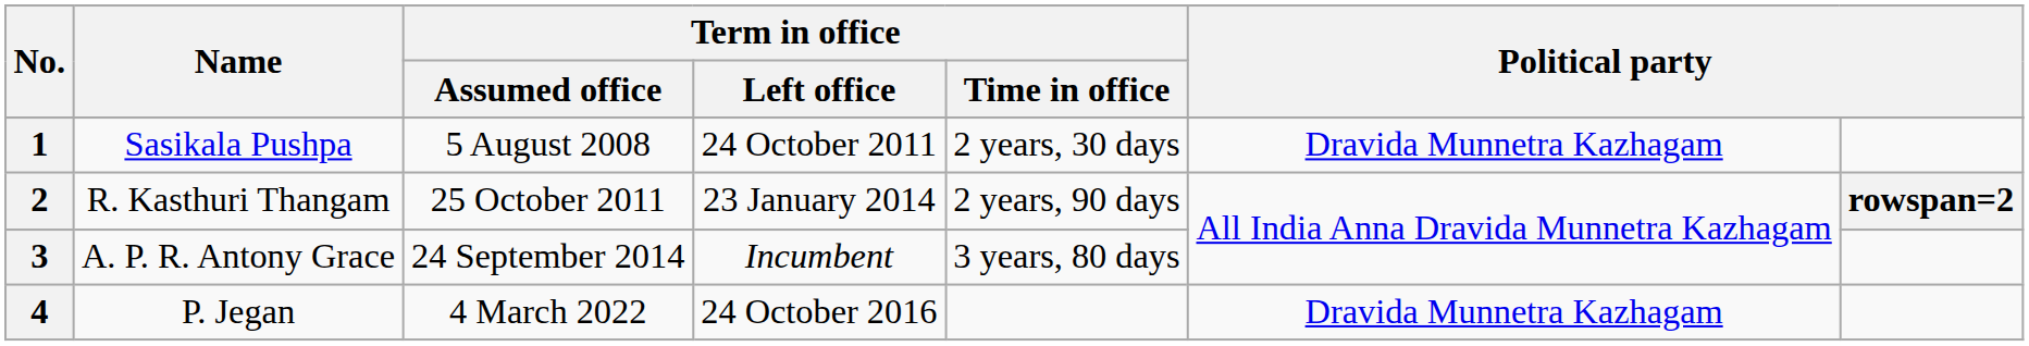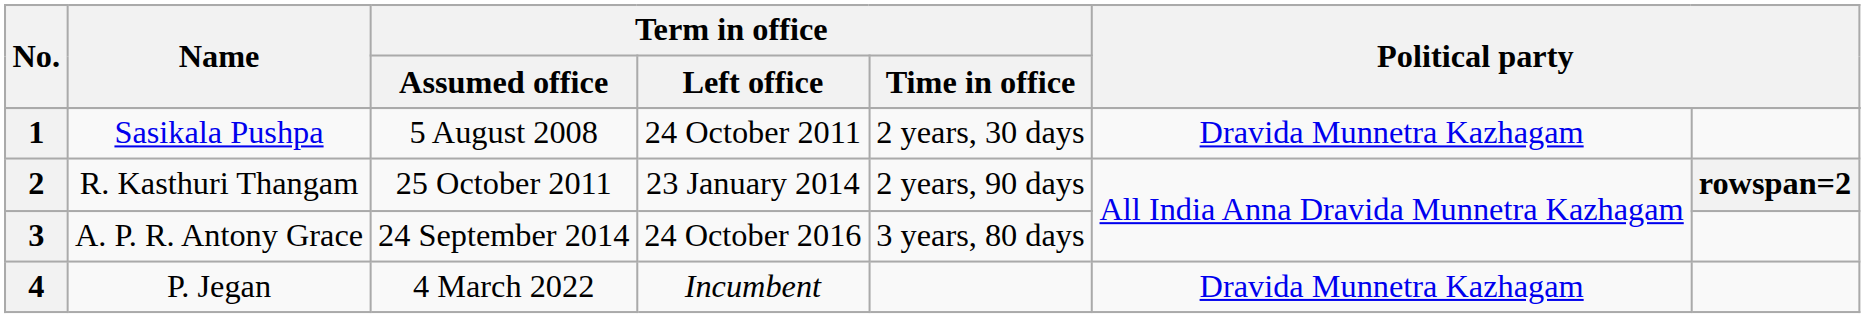3 | Term in office / Left office: Incumbent -> 24 October 2016
4 | Term in office / Left office: 24 October 2016 -> Incumbent
